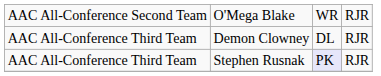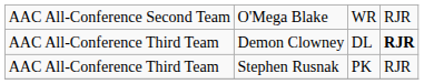row 2 | column 4: normal -> bold
row 3 | column 3: lavender background -> no background
